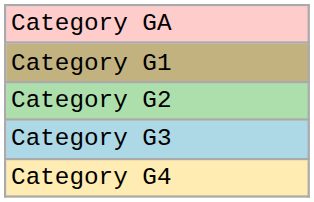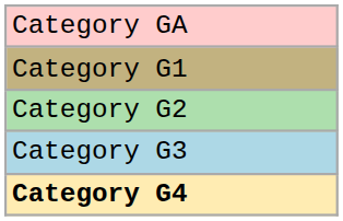row 5 | column 1: normal -> bold
